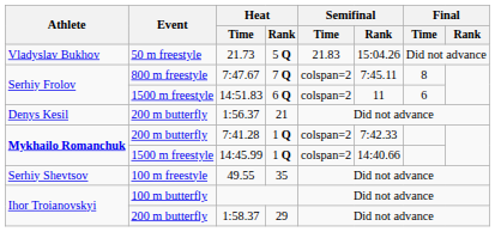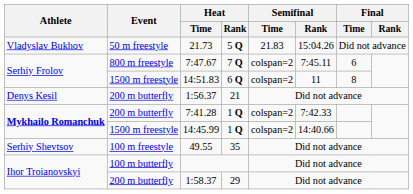7:47.67 | Final / Time: 8 -> 6
14:51.83 | Final / Time: 6 -> 8
